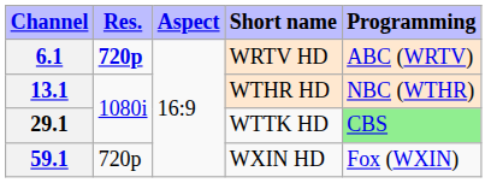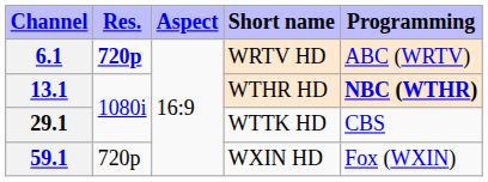13.1 | Programming: normal -> bold
29.1 | Programming: lightgreen background -> no background
